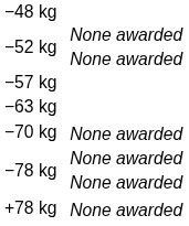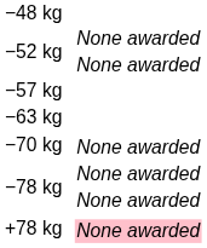+78 kg / None awarded | column 2: no background -> pink background
